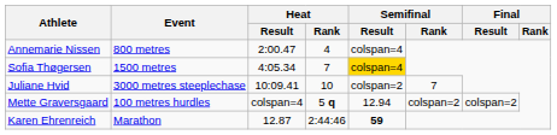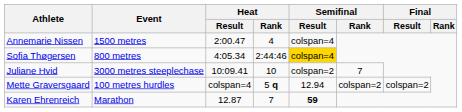Annemarie Nissen | Event: 800 metres -> 1500 metres
Sofia Thøgersen | Event: 1500 metres -> 800 metres
Sofia Thøgersen | Heat / Rank: 7 -> 2:44:46
Karen Ehrenreich | Heat / Rank: 2:44:46 -> 7
